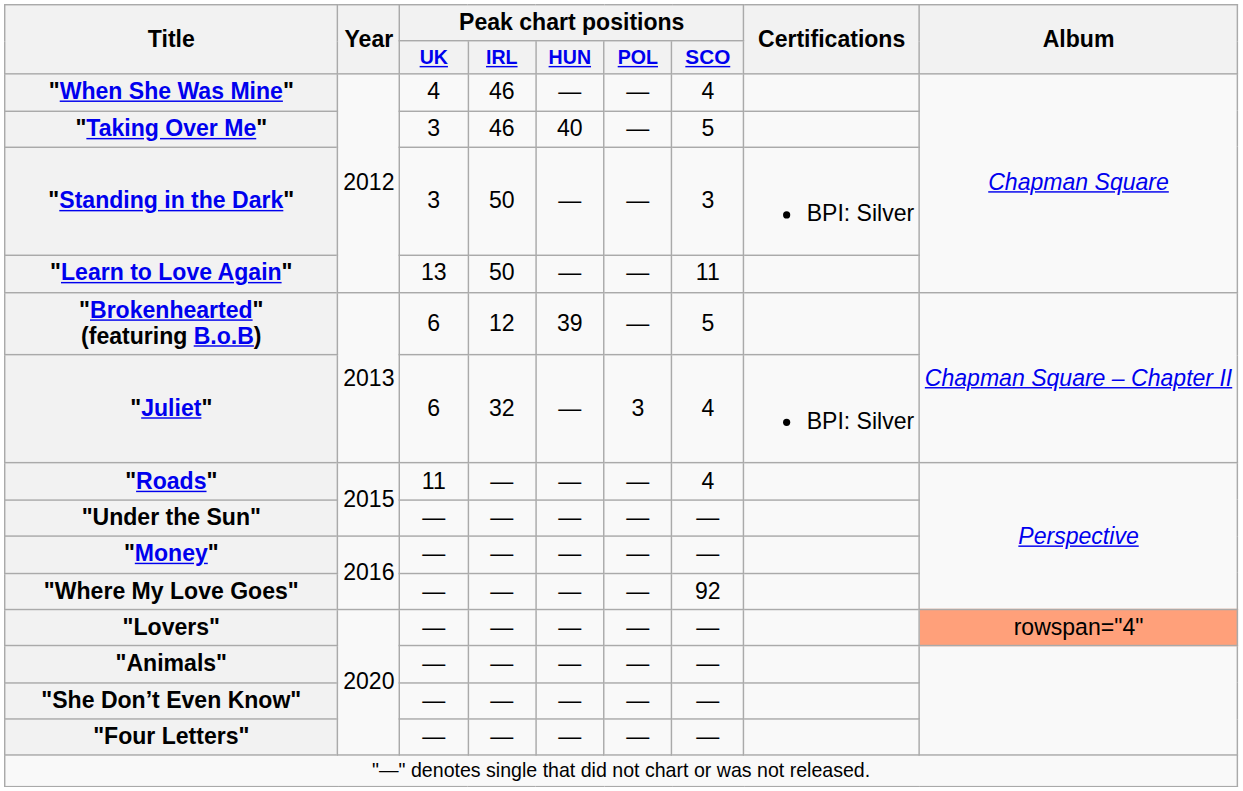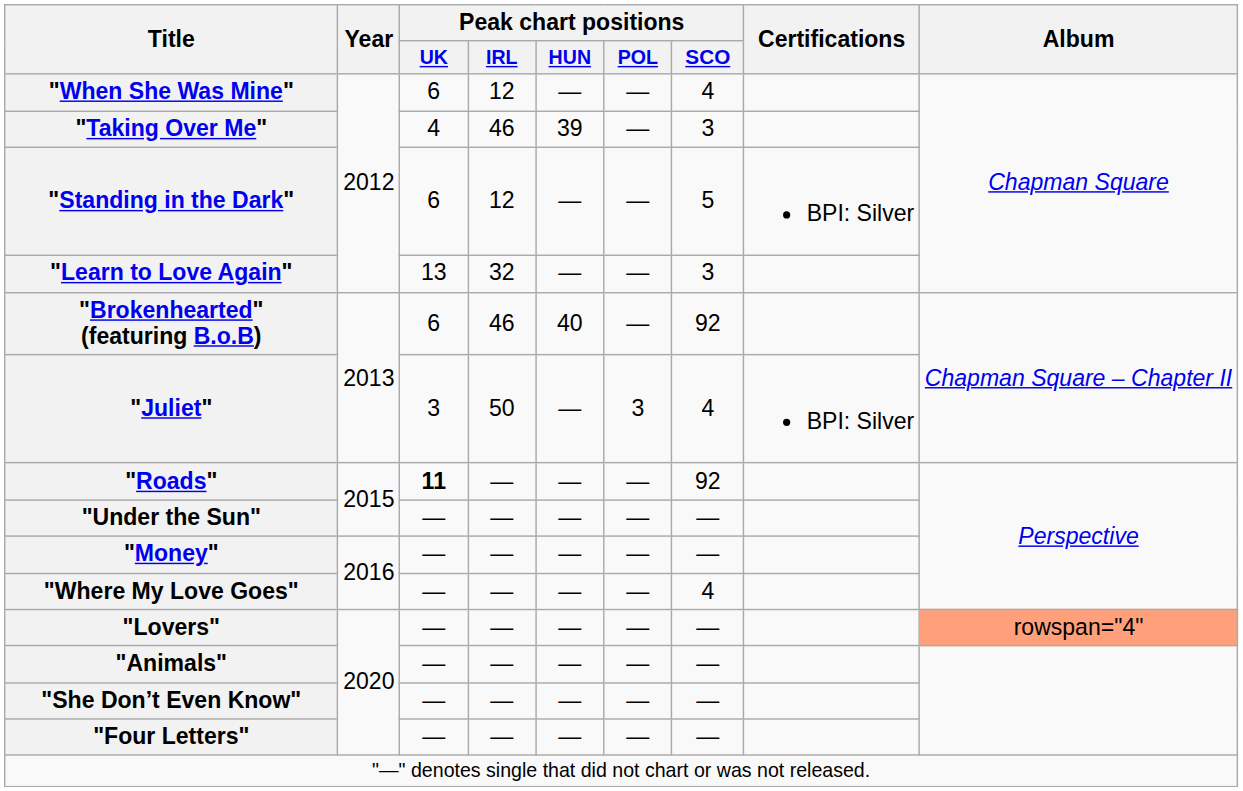"When She Was Mine" | Peak chart positions / UK: 4 -> 6
"When She Was Mine" | Peak chart positions / IRL: 46 -> 12
"Taking Over Me" | Peak chart positions / UK: 3 -> 4
"Taking Over Me" | Peak chart positions / HUN: 40 -> 39
"Taking Over Me" | Peak chart positions / SCO: 5 -> 3
"Standing in the Dark" | Peak chart positions / UK: 3 -> 6
"Standing in the Dark" | Peak chart positions / IRL: 50 -> 12
"Standing in the Dark" | Peak chart positions / SCO: 3 -> 5
"Learn to Love Again" | Peak chart positions / IRL: 50 -> 32
"Learn to Love Again" | Peak chart positions / SCO: 11 -> 3
"Brokenhearted" (featuring B.o.B) | Peak chart positions / IRL: 12 -> 46
"Brokenhearted" (featuring B.o.B) | Peak chart positions / HUN: 39 -> 40
"Brokenhearted" (featuring B.o.B) | Peak chart positions / SCO: 5 -> 92
"Juliet" | Peak chart positions / UK: 6 -> 3
"Juliet" | Peak chart positions / IRL: 32 -> 50
"Roads" | Peak chart positions / UK: normal -> bold
"Roads" | Peak chart positions / SCO: 4 -> 92
"Where My Love Goes" | Peak chart positions / SCO: 92 -> 4
